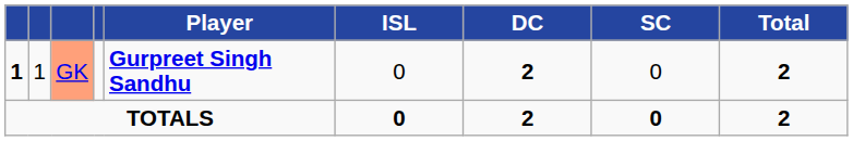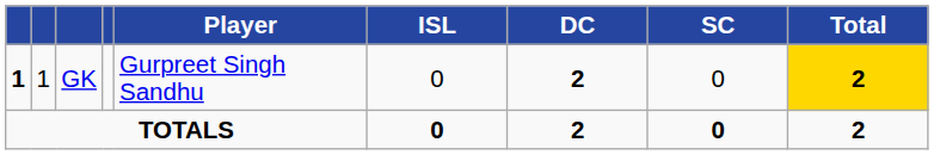row 2 | column 3: lightsalmon background -> no background
row 2 | Player: bold -> normal
row 2 | Total: no background -> gold background
